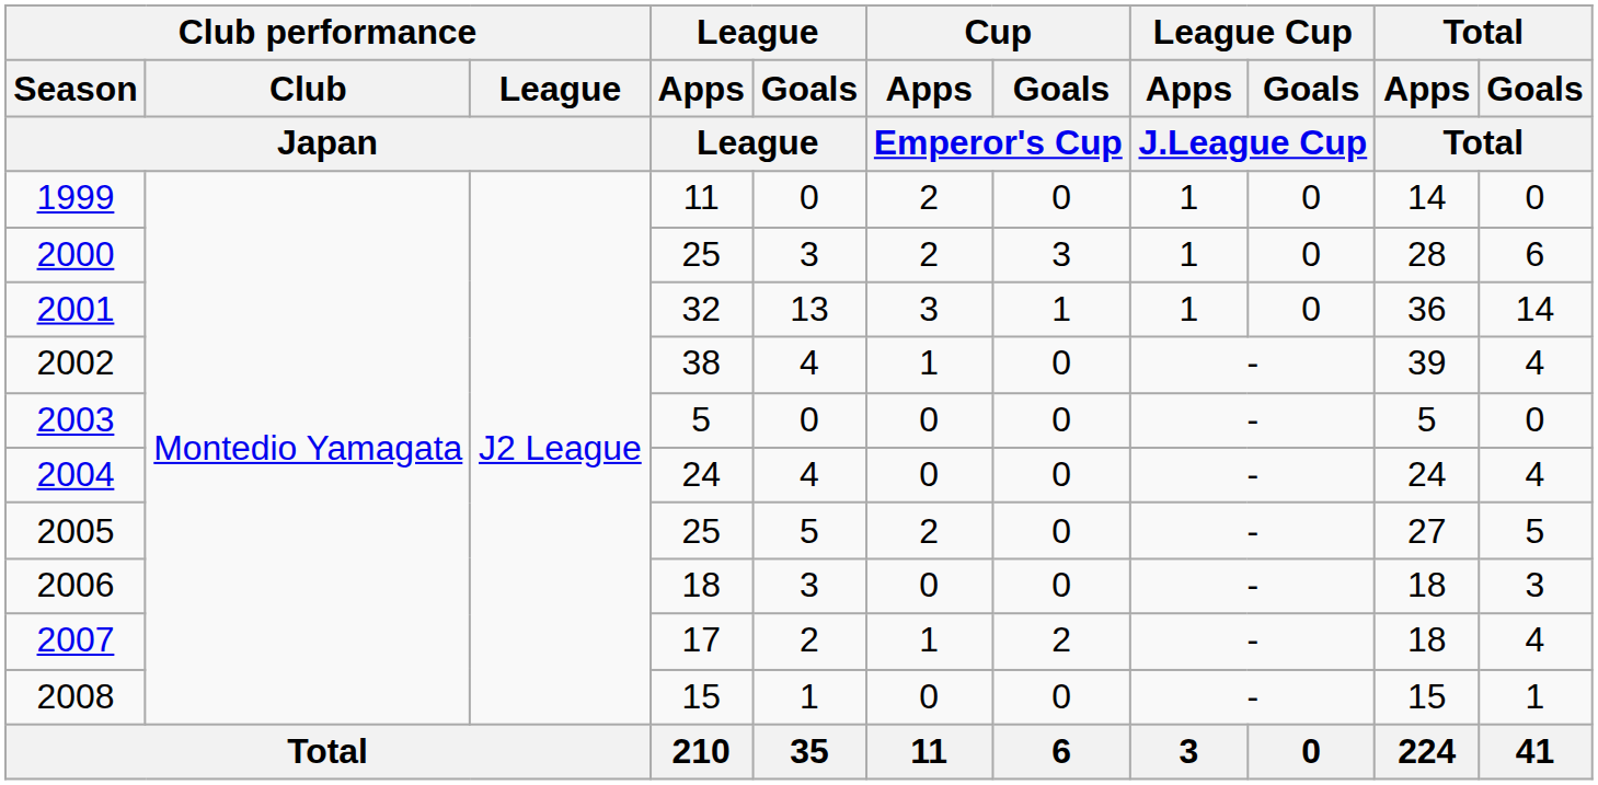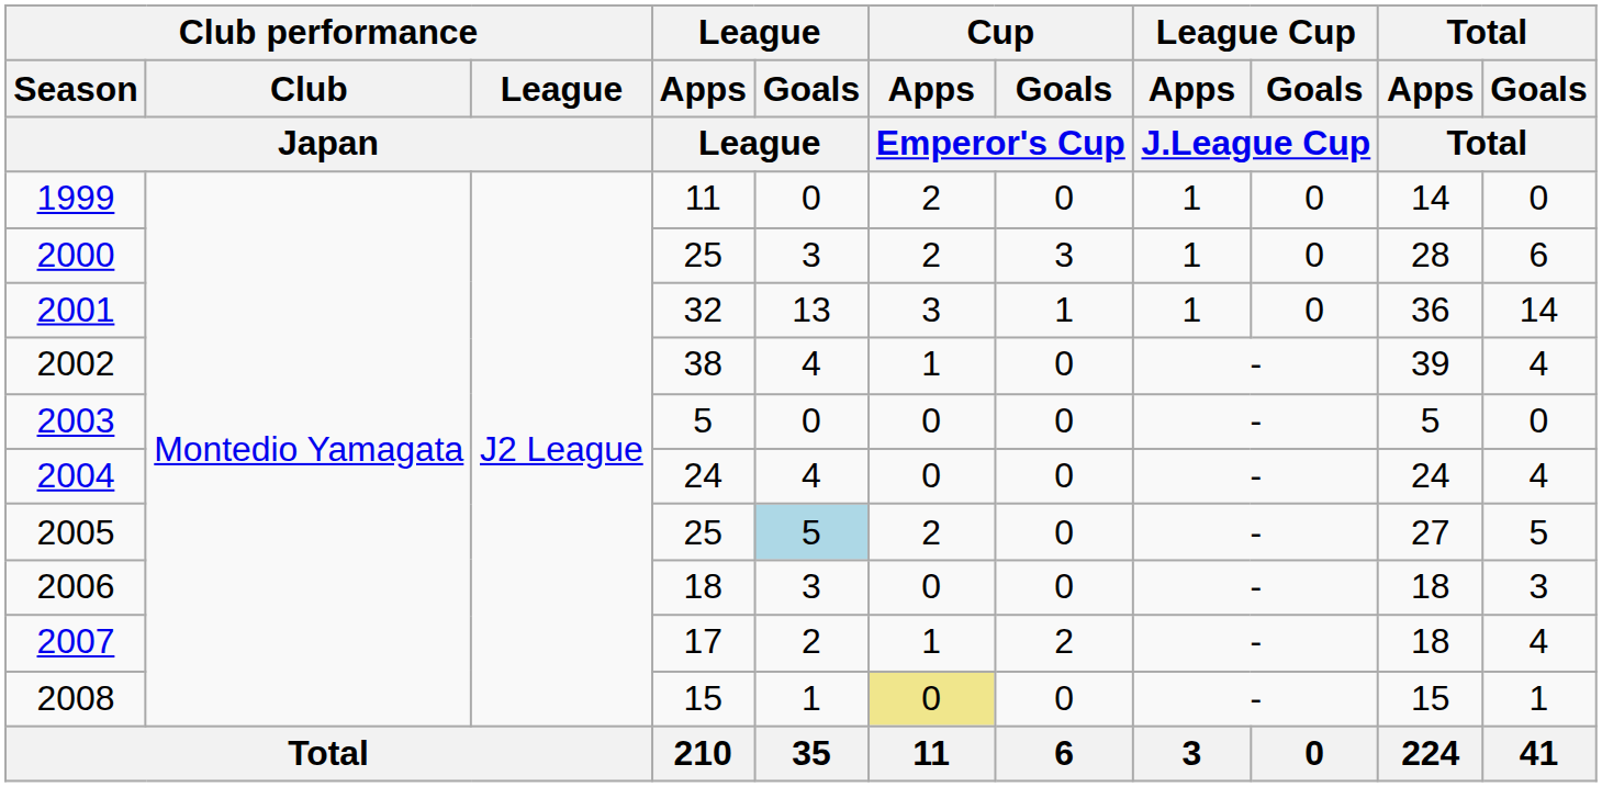2005 | League / Goals / League: no background -> lightblue background
2008 | Cup / Apps / Emperor's Cup: no background -> khaki background
